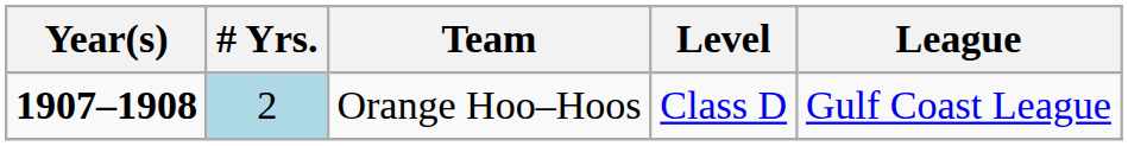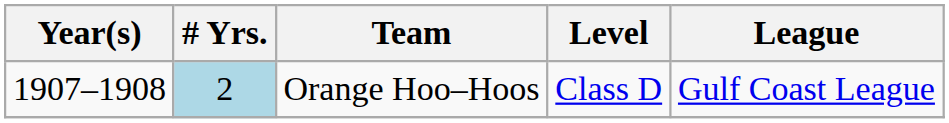Orange Hoo–Hoos | Year(s): bold -> normal
